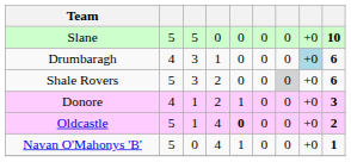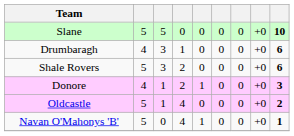Drumbaragh | column 8: lightblue background -> no background
Shale Rovers | column 7: lightgrey background -> no background
Oldcastle | column 5: bold -> normal
